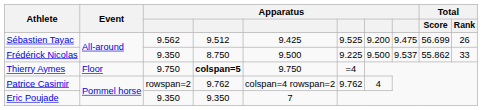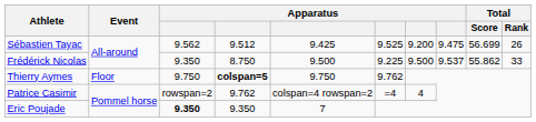Thierry Aymes | column 6: =4 -> 9.762
Patrice Casimir | column 6: 9.762 -> =4
Eric Poujade | column 3: normal -> bold
